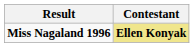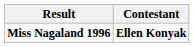Miss Nagaland 1996 | Contestant: khaki background -> no background
